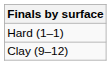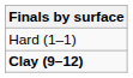row 3 | column 1: normal -> bold
